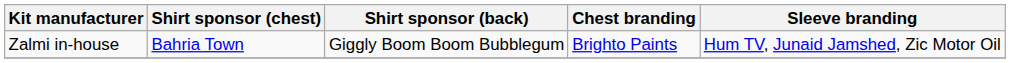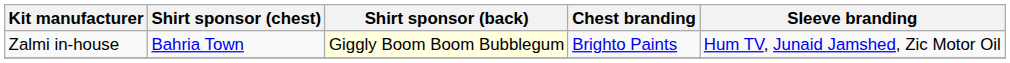Zalmi in-house | Shirt sponsor (back): no background -> lightyellow background
